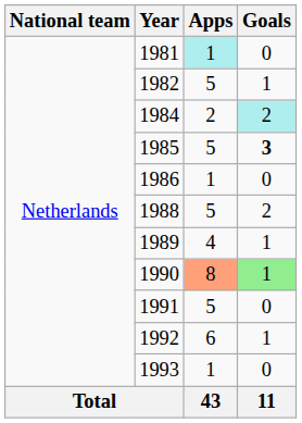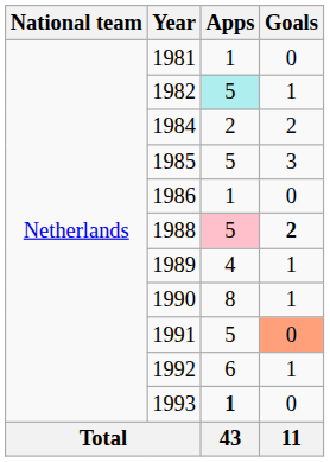1981 | Apps: paleturquoise background -> no background
1982 | Apps: no background -> paleturquoise background
1984 | Goals: paleturquoise background -> no background
1985 | Goals: bold -> normal
1988 | Apps: no background -> pink background
1988 | Goals: normal -> bold
1990 | Apps: lightsalmon background -> no background
1990 | Goals: lightgreen background -> no background
1991 | Goals: no background -> lightsalmon background
1993 | Apps: normal -> bold
